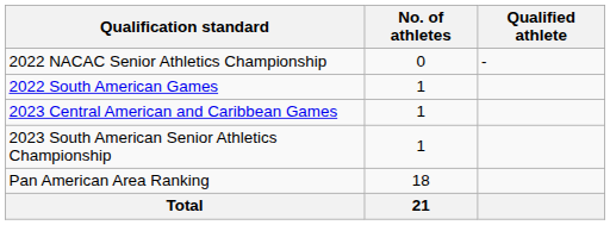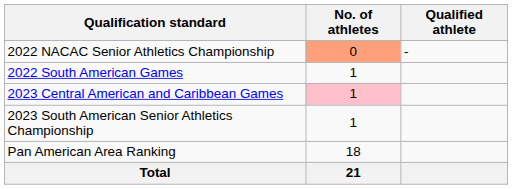2022 NACAC Senior Athletics Championship | No. of athletes: no background -> lightsalmon background
2023 Central American and Caribbean Games | No. of athletes: no background -> pink background
